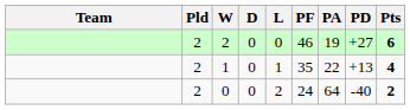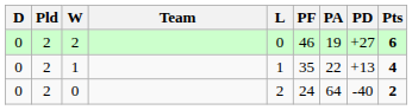columns swapped: Team <-> D
